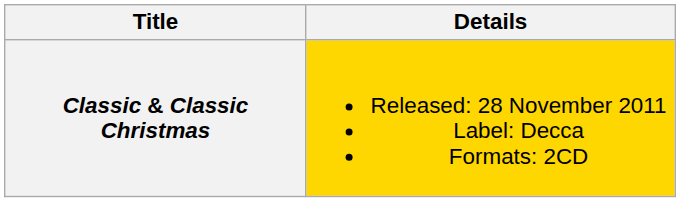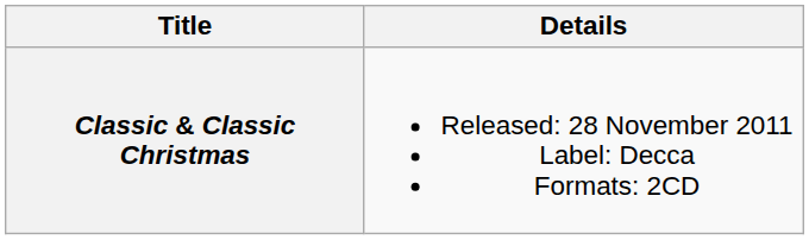Classic & Classic Christmas | Details: gold background -> no background
